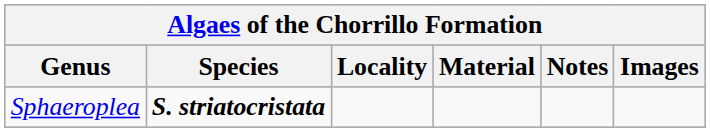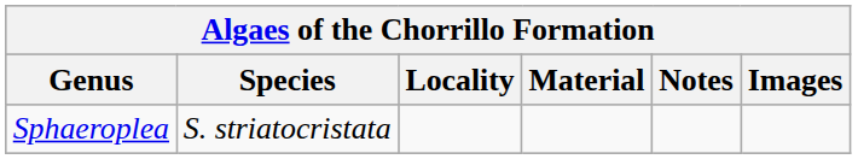Sphaeroplea | Species: bold -> normal
